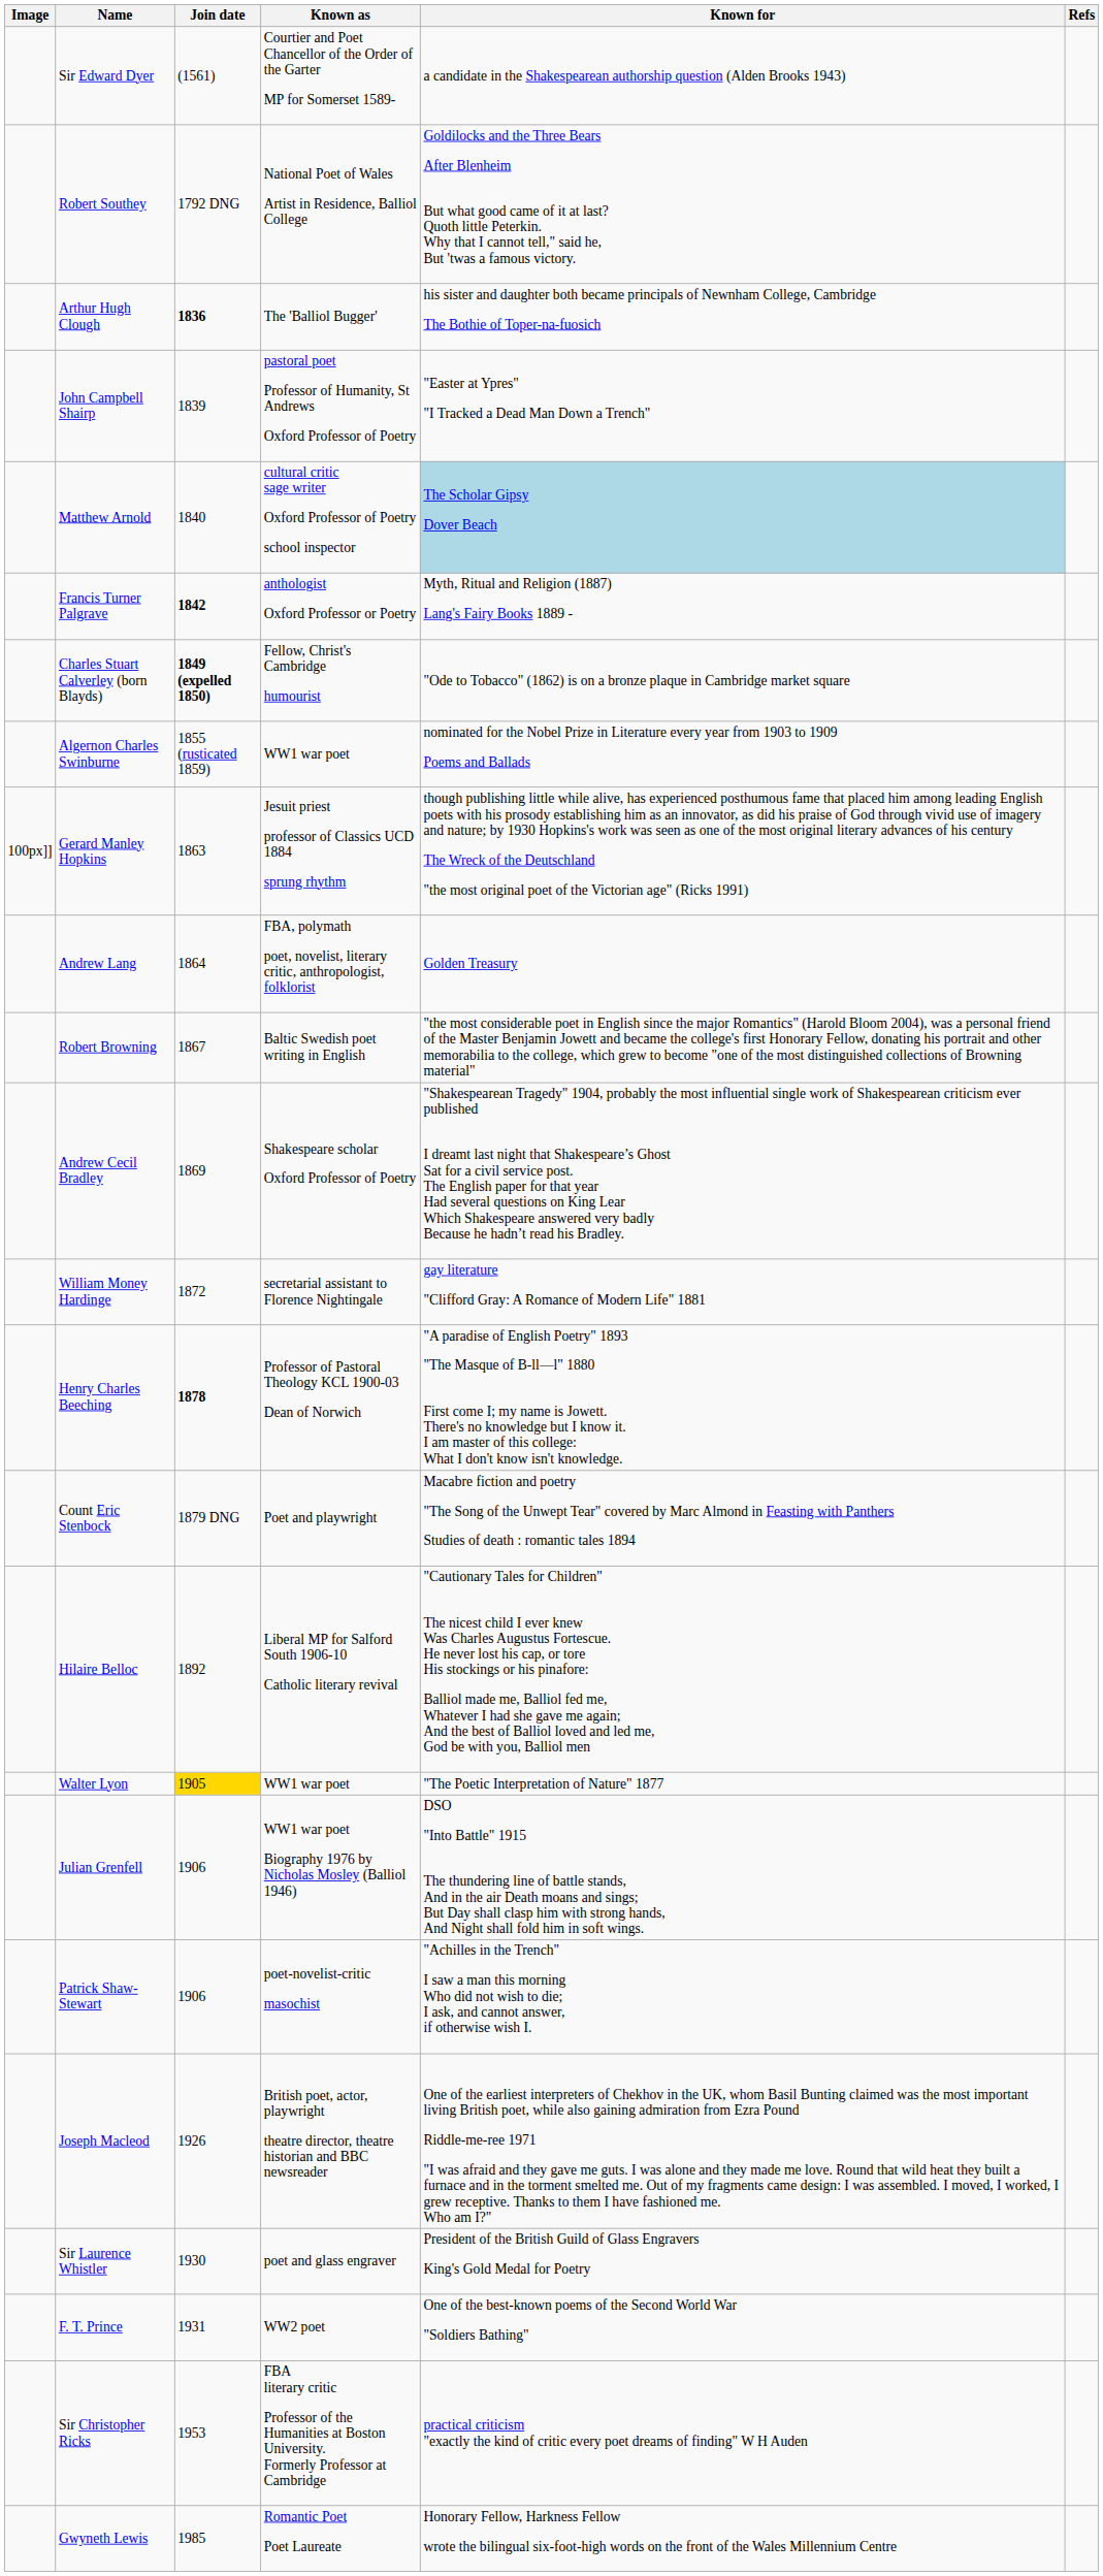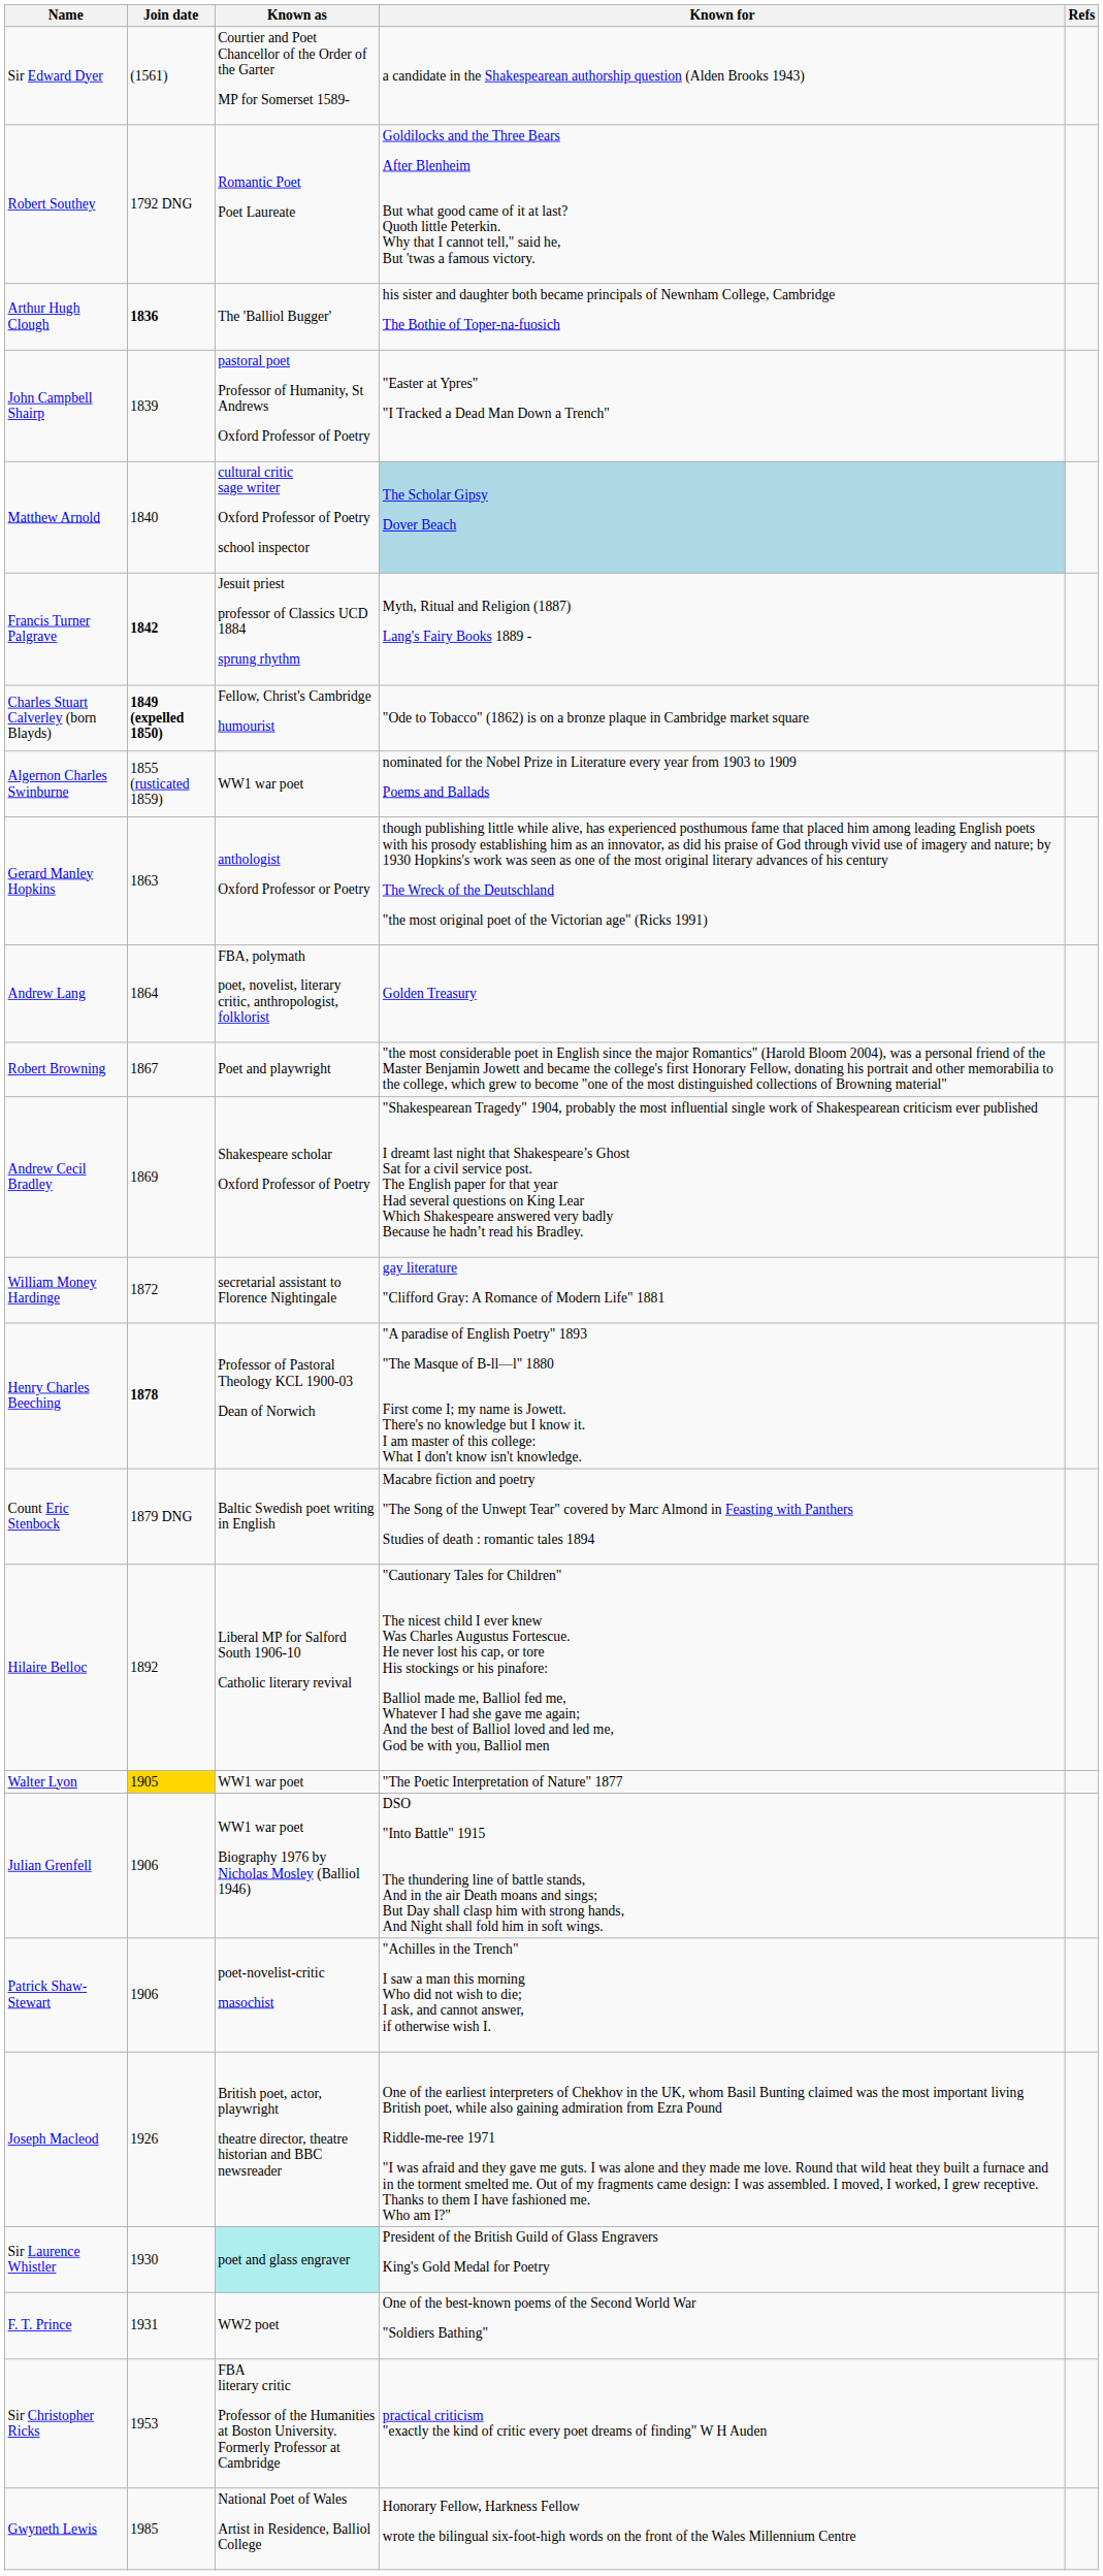- column: Image | 100px]]
Robert Southey | Known as: National Poet of Wales Artist in Residence, Balliol College -> Romantic Poet Poet Laureate
Francis Turner Palgrave | Known as: anthologist Oxford Professor or Poetry -> Jesuit priest professor of Classics UCD 1884 sprung rhythm
Gerard Manley Hopkins | Known as: Jesuit priest professor of Classics UCD 1884 sprung rhythm -> anthologist Oxford Professor or Poetry
Robert Browning | Known as: Baltic Swedish poet writing in English -> Poet and playwright
Count Eric Stenbock | Known as: Poet and playwright -> Baltic Swedish poet writing in English
Sir Laurence Whistler | Known as: no background -> paleturquoise background
Gwyneth Lewis | Known as: Romantic Poet Poet Laureate -> National Poet of Wales Artist in Residence, Balliol College
